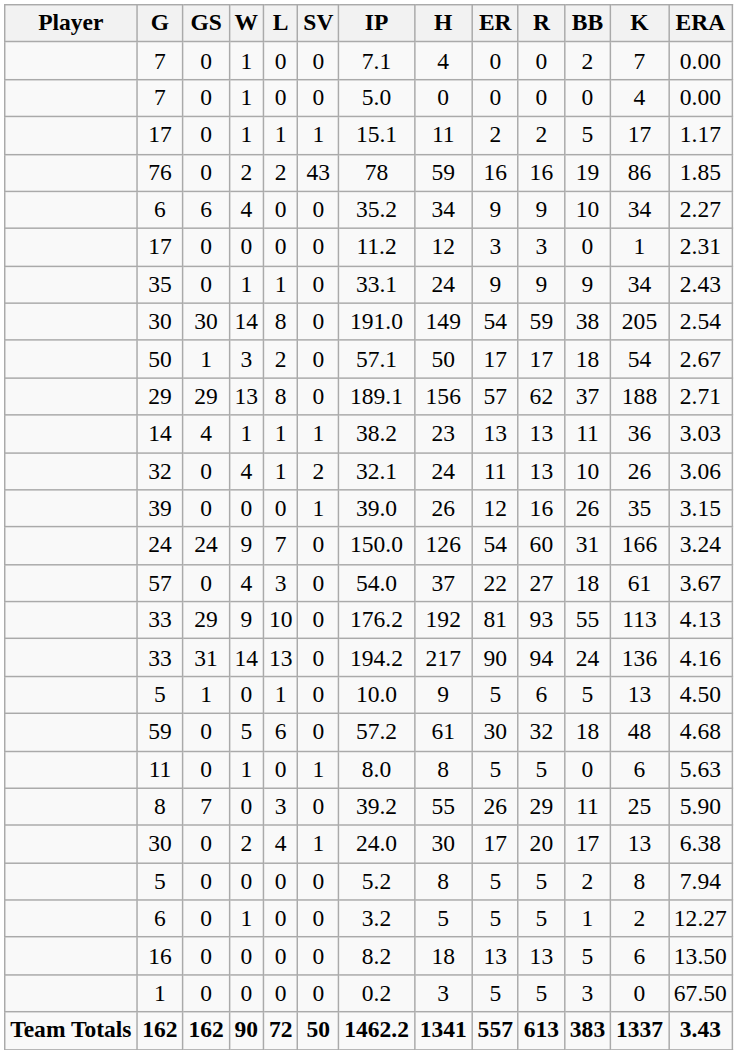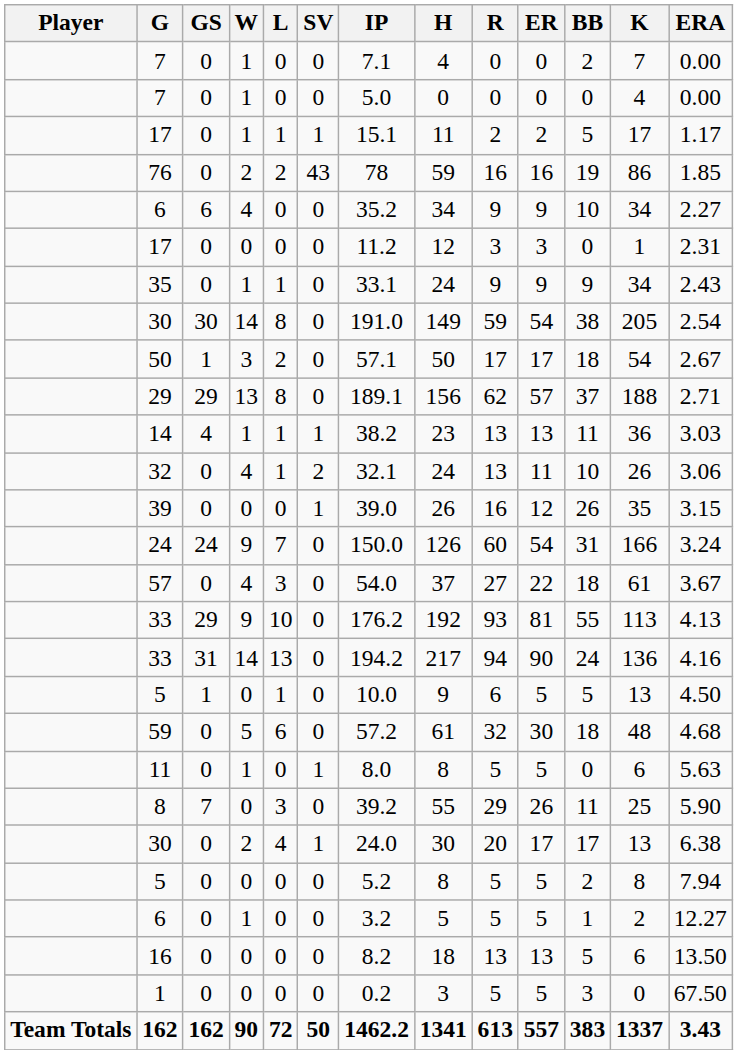columns swapped: R <-> ER
